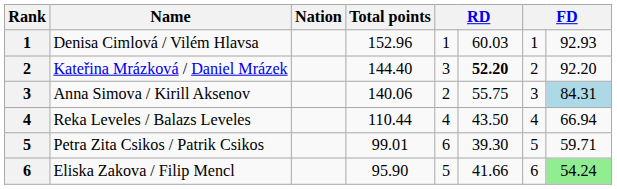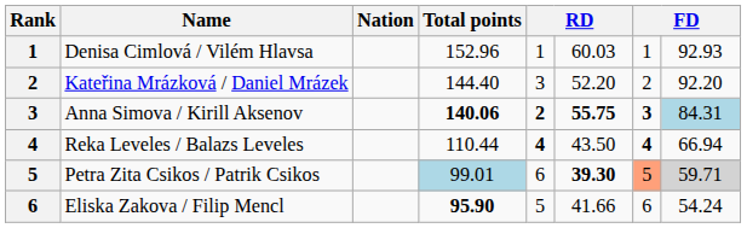Kateřina Mrázková / Daniel Mrázek | column 6: bold -> normal
Anna Simova / Kirill Aksenov | Total points: normal -> bold
Anna Simova / Kirill Aksenov | column 5: normal -> bold
Anna Simova / Kirill Aksenov | column 6: normal -> bold
Anna Simova / Kirill Aksenov | column 7: normal -> bold
Reka Leveles / Balazs Leveles | column 5: normal -> bold
Reka Leveles / Balazs Leveles | column 7: normal -> bold
Petra Zita Csikos / Patrik Csikos | Total points: no background -> lightblue background
Petra Zita Csikos / Patrik Csikos | column 6: normal -> bold
Petra Zita Csikos / Patrik Csikos | column 7: no background -> lightsalmon background
Petra Zita Csikos / Patrik Csikos | column 8: no background -> lightgrey background
Eliska Zakova / Filip Mencl | Total points: normal -> bold
Eliska Zakova / Filip Mencl | column 8: lightgreen background -> no background
